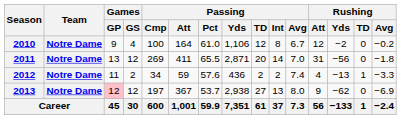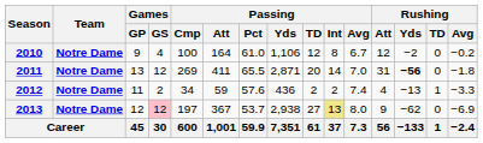2011 | Rushing / Yds: normal -> bold
2013 | Games / GP: pink background -> no background
2013 | Games / GS: no background -> pink background
2013 | Passing / Int: no background -> khaki background
